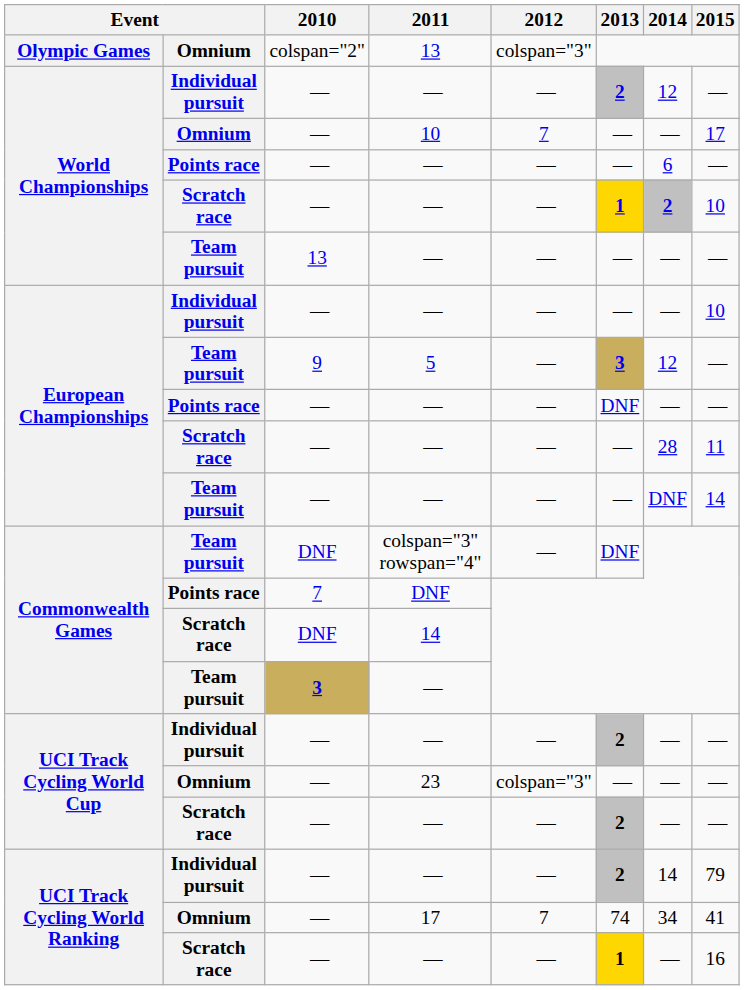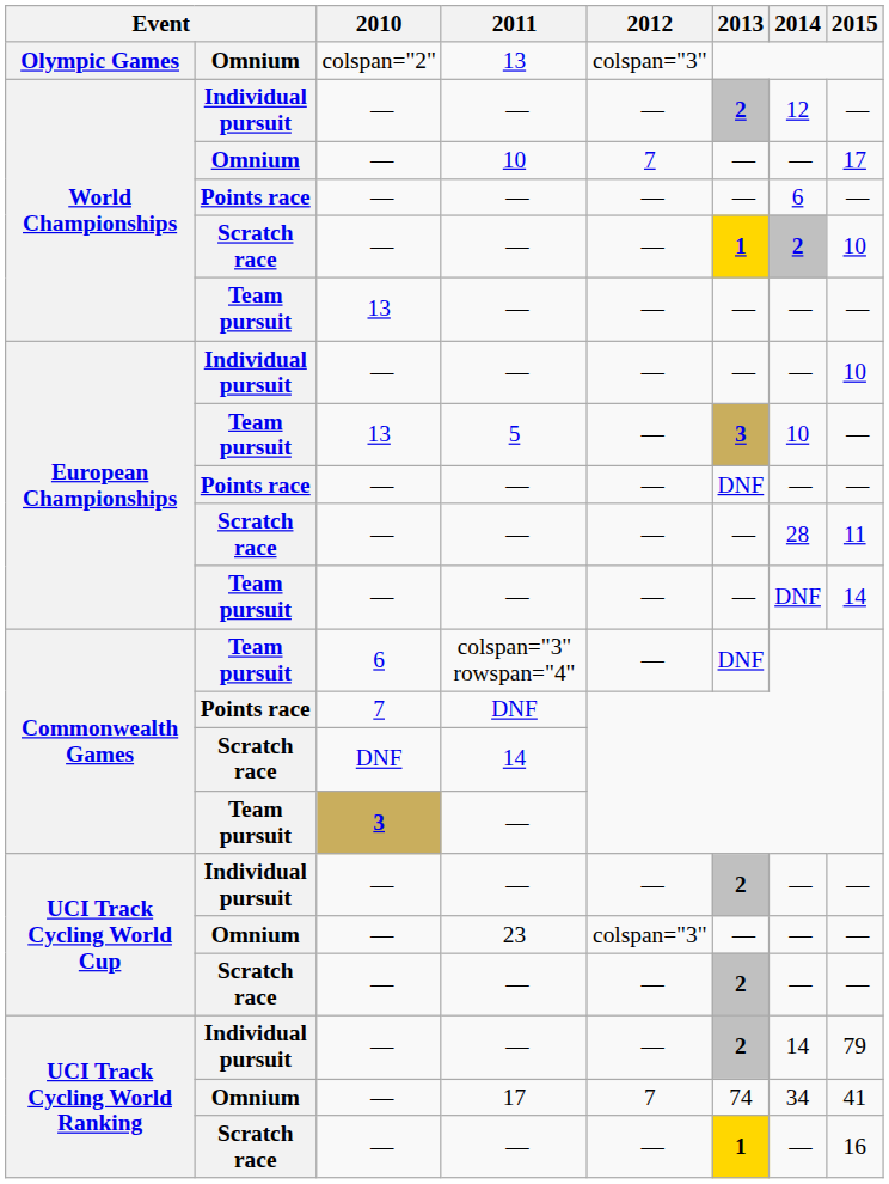5 | 2010: 9 -> 13
5 | 2014: 12 -> 10
colspan="3" rowspan="4" | 2010: DNF -> 6
